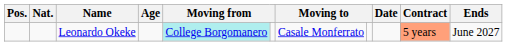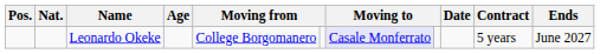Leonardo Okeke | column 5: paleturquoise background -> no background
Leonardo Okeke | column 7: no background -> lavender background
Leonardo Okeke | Contract: lightsalmon background -> no background
